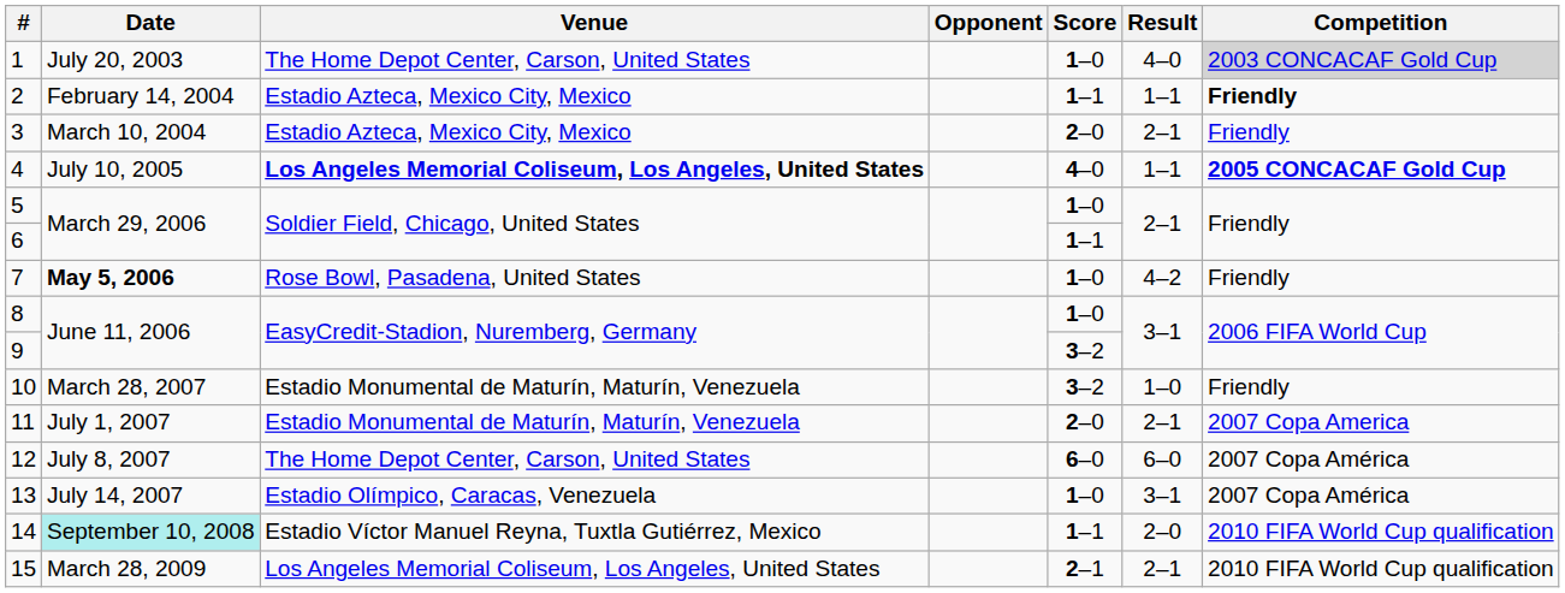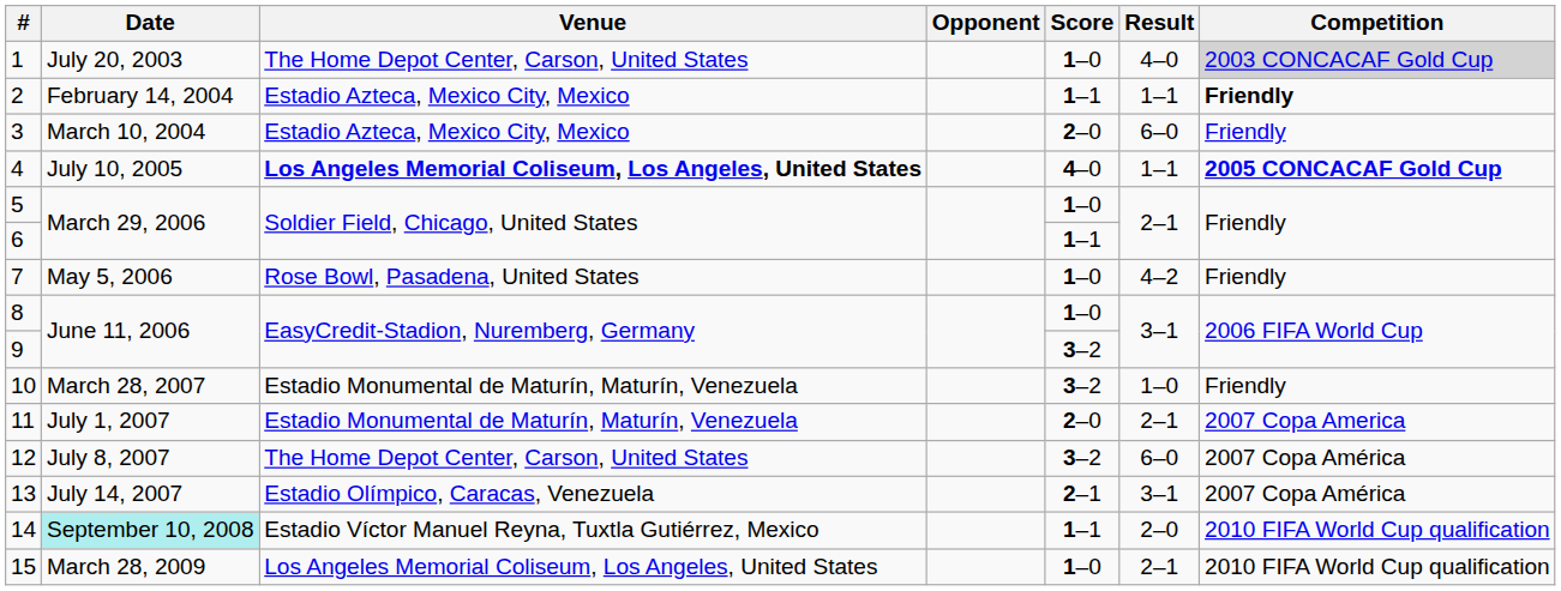3 | Result: 2–1 -> 6–0
7 | Date: bold -> normal
12 | Score: 6–0 -> 3–2
13 | Score: 1–0 -> 2–1
15 | Score: 2–1 -> 1–0
